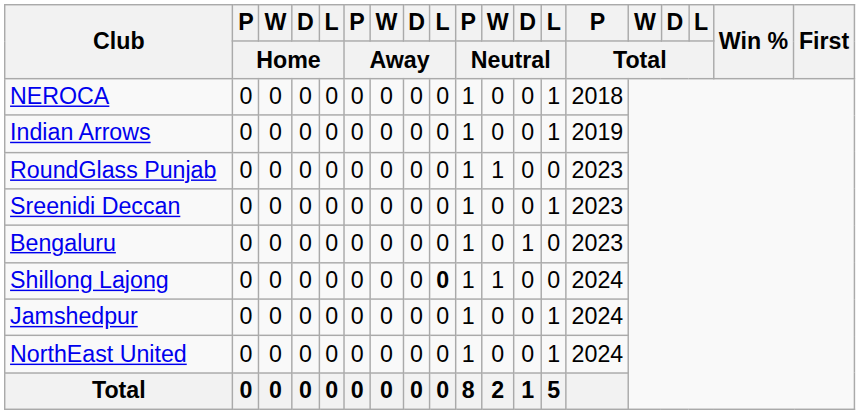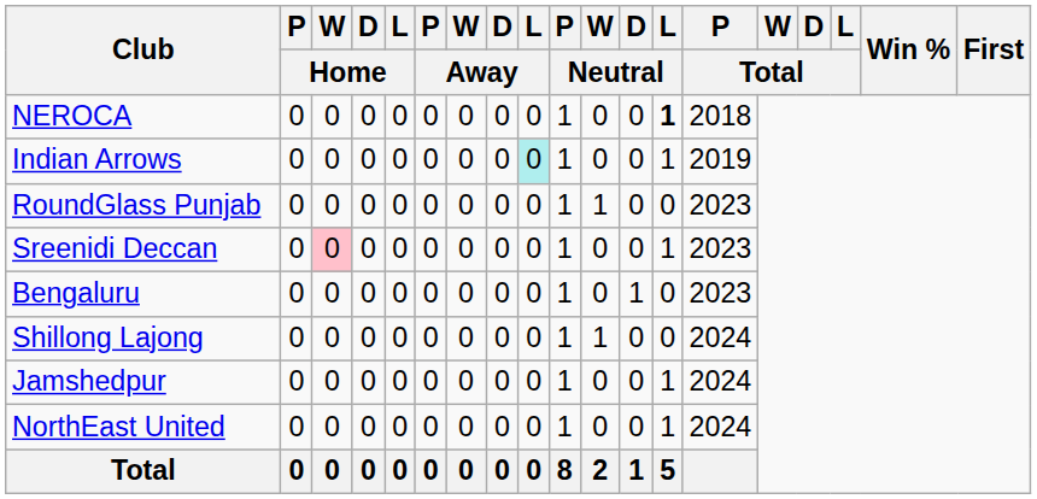NEROCA | L / Neutral: normal -> bold
Indian Arrows | L / Away: no background -> paleturquoise background
Sreenidi Deccan | W / Home: no background -> pink background
Shillong Lajong | L / Away: bold -> normal
